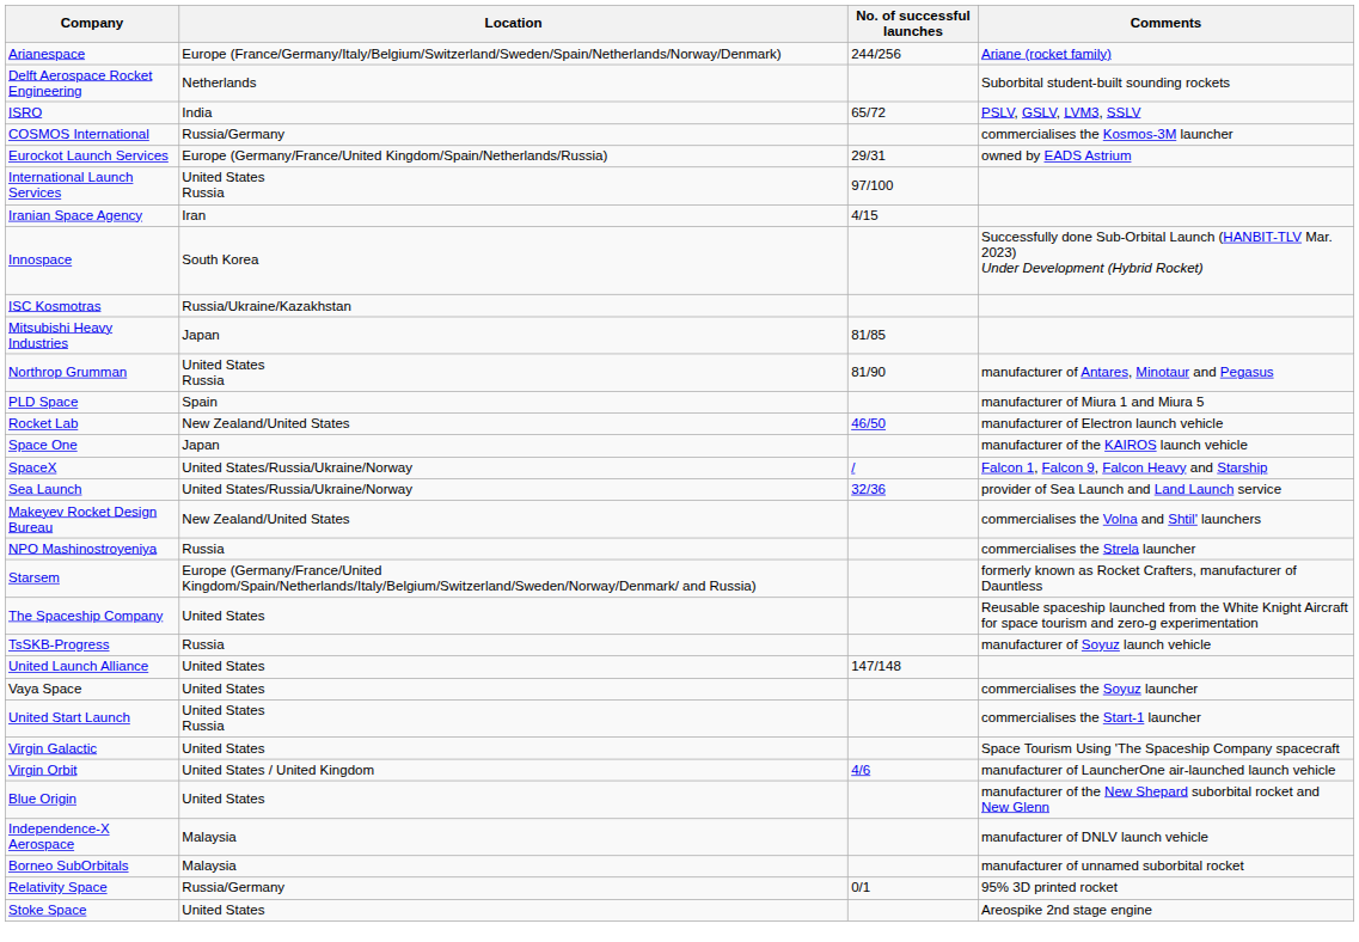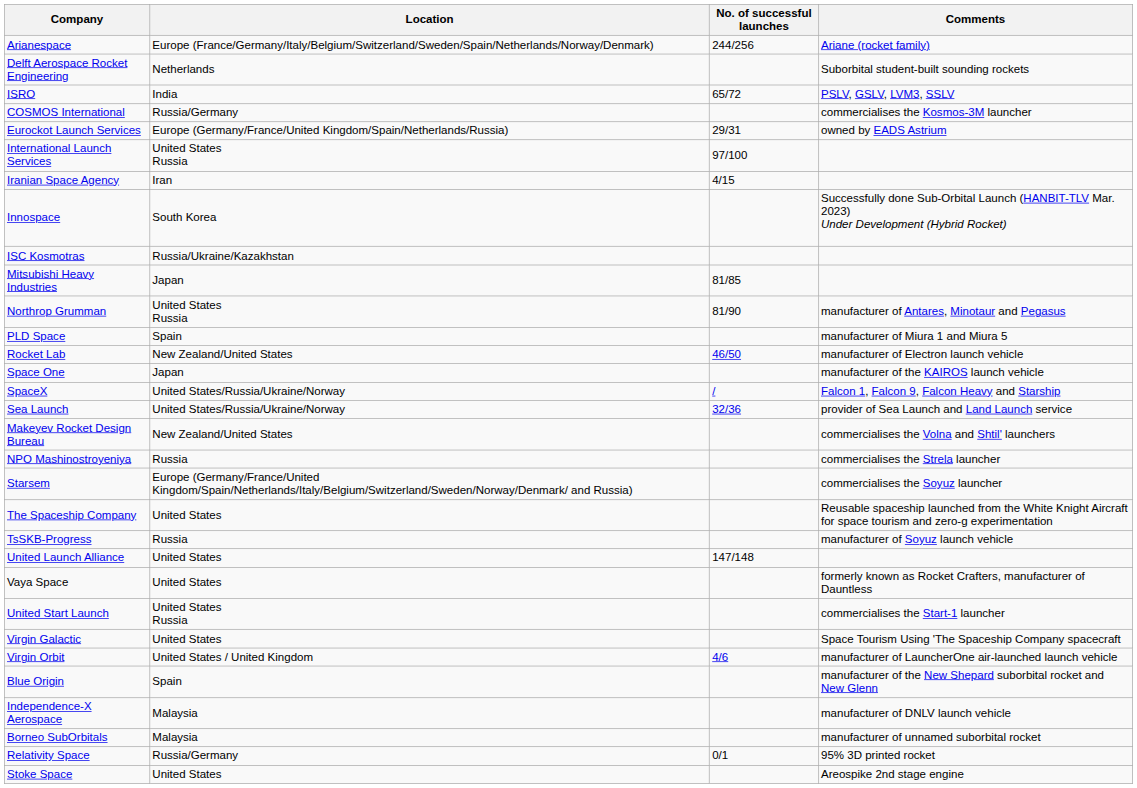Starsem | Comments: formerly known as Rocket Crafters, manufacturer of Dauntless -> commercialises the Soyuz launcher
Vaya Space | Comments: commercialises the Soyuz launcher -> formerly known as Rocket Crafters, manufacturer of Dauntless
Blue Origin | Location: United States -> Spain
